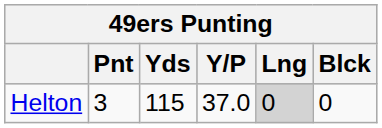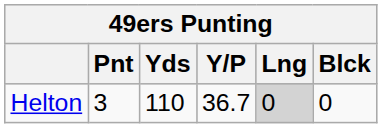Helton | Yds: 115 -> 110
Helton | Y/P: 37.0 -> 36.7
